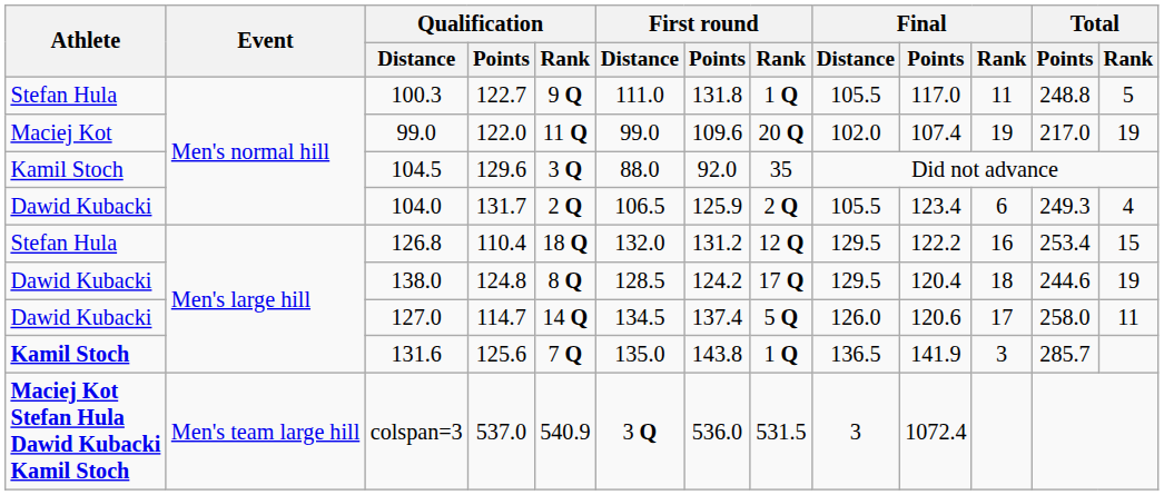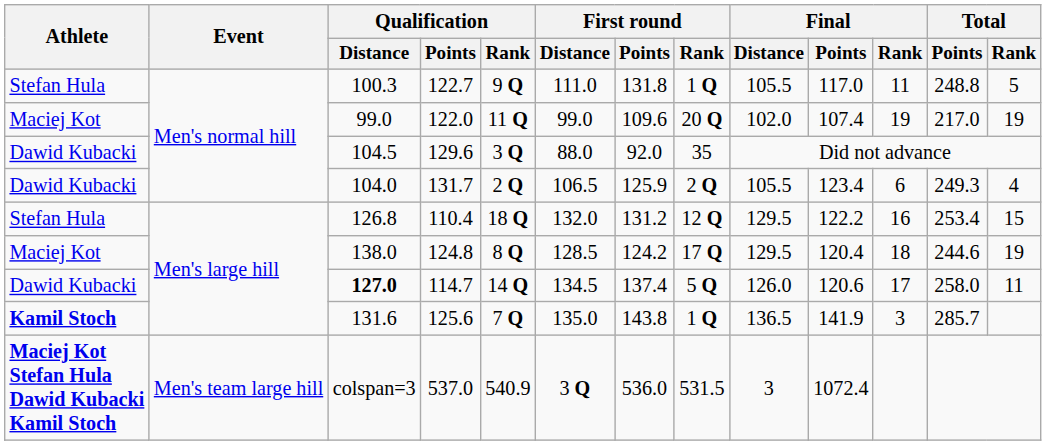129.6 | Athlete: Kamil Stoch -> Dawid Kubacki
124.8 | Athlete: Dawid Kubacki -> Maciej Kot
114.7 | Qualification / Distance: normal -> bold
